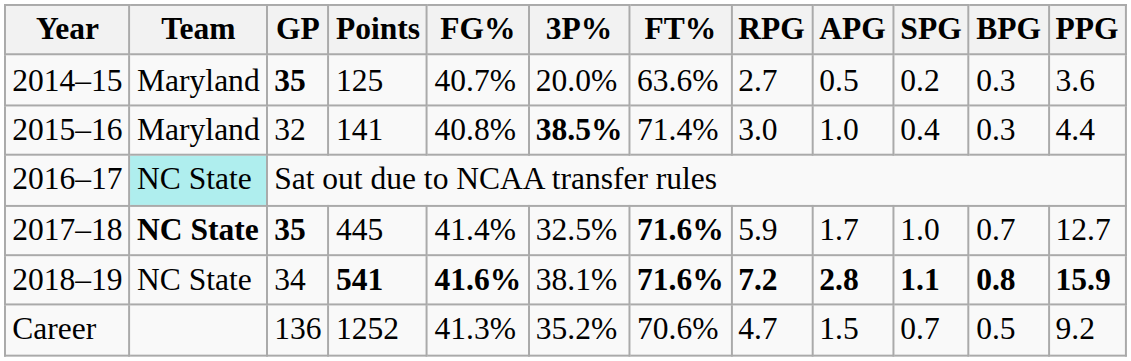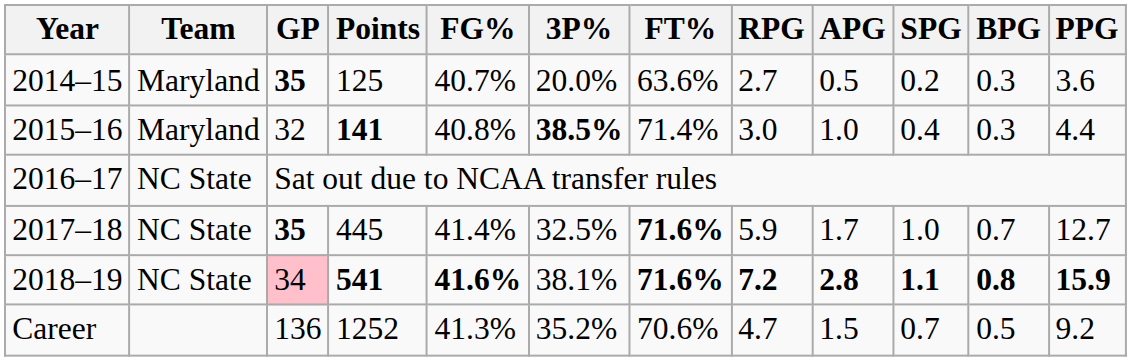2015–16 | Points: normal -> bold
2016–17 | Team: paleturquoise background -> no background
2017–18 | Team: bold -> normal
2018–19 | GP: no background -> pink background
